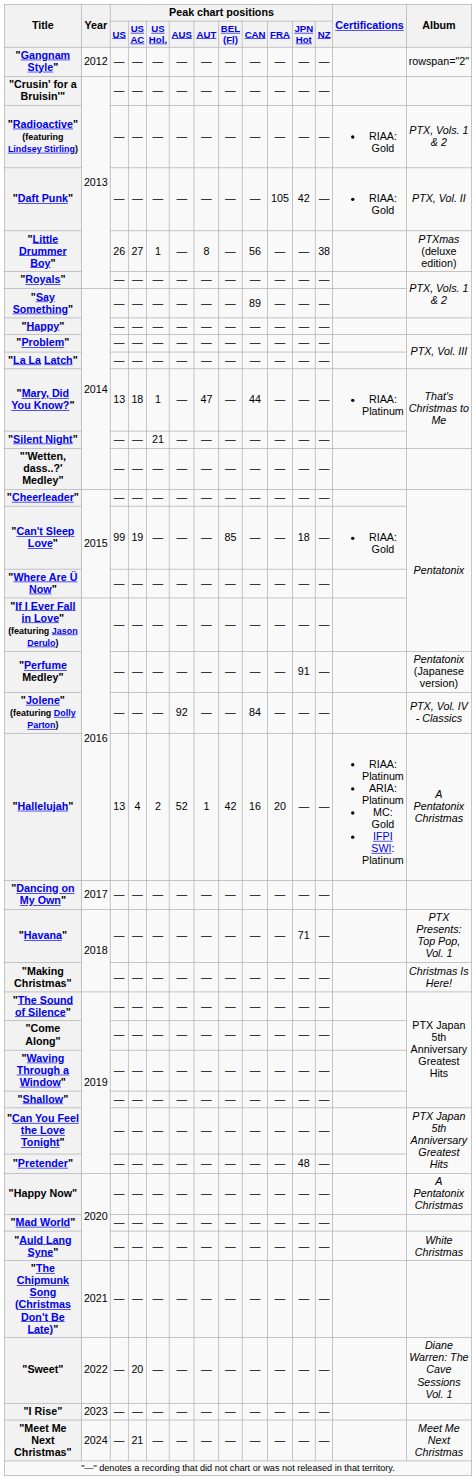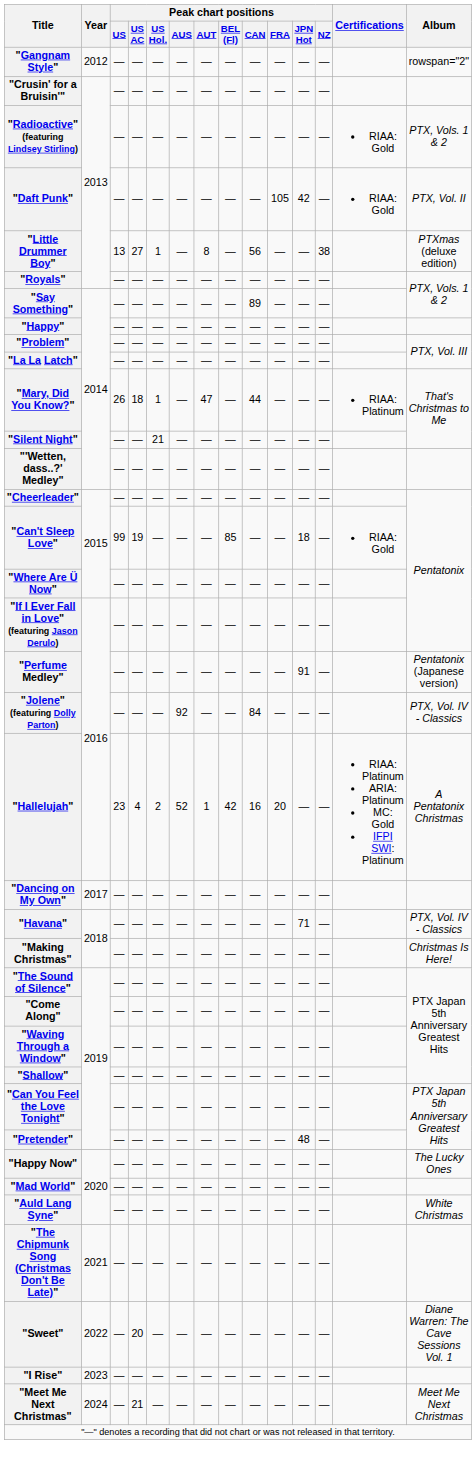"Little Drummer Boy" | Peak chart positions / US: 26 -> 13
"Mary, Did You Know?" | Peak chart positions / US: 13 -> 26
"Hallelujah" | Peak chart positions / US: 13 -> 23
"Havana" | Album: PTX Presents: Top Pop, Vol. 1 -> PTX, Vol. IV - Classics
"Happy Now" | Album: A Pentatonix Christmas -> The Lucky Ones
